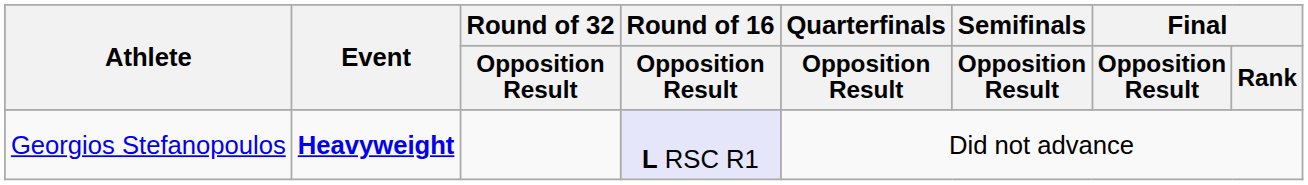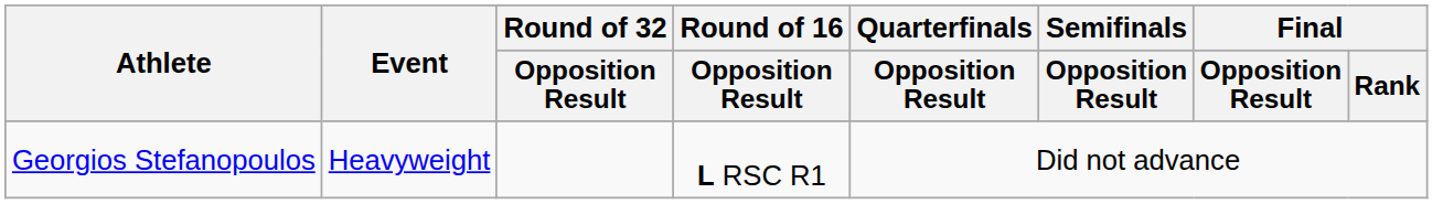Georgios Stefanopoulos | Event: bold -> normal
Georgios Stefanopoulos | Round of 16 / Opposition Result: lavender background -> no background
